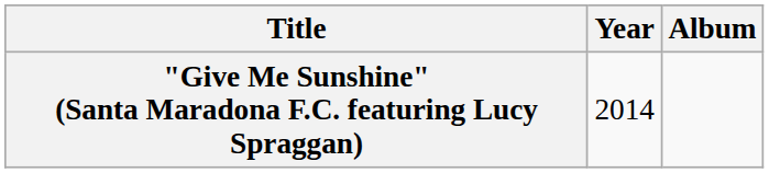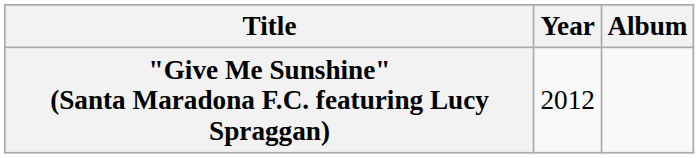row 2 | Year: 2014 -> 2012
